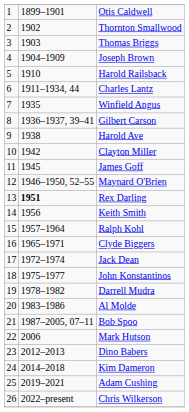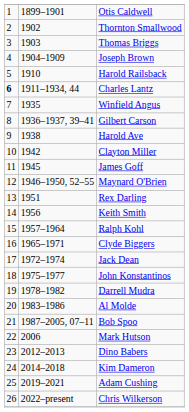Charles Lantz | column 1: normal -> bold
Rex Darling | column 2: bold -> normal
